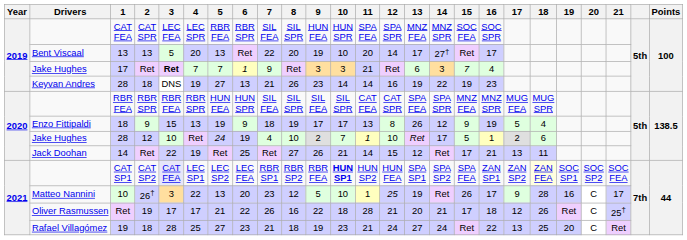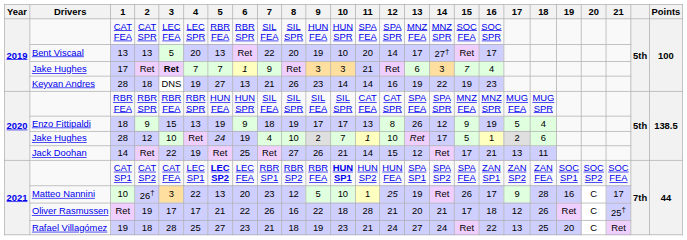CAT SP1 | 3: lavender background -> no background
CAT SP1 | 5: normal -> bold
CAT SP1 | 18: lightyellow background -> no background
